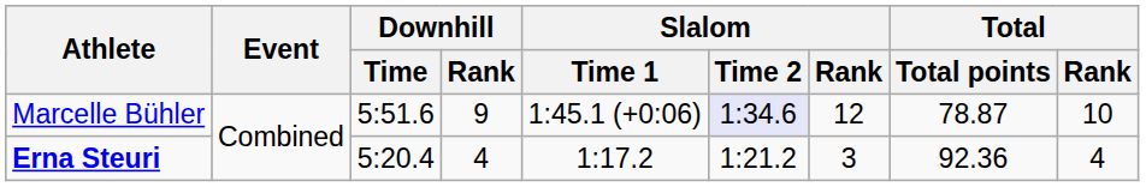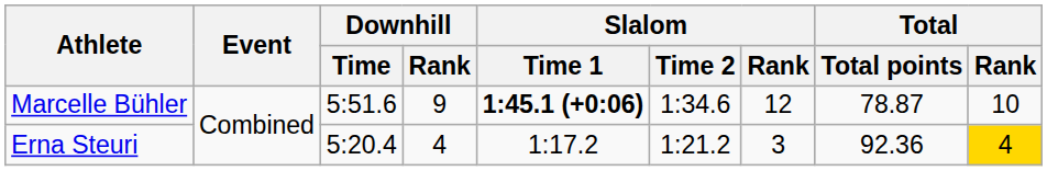row 3 | Slalom / Time 1: normal -> bold
row 3 | Slalom / Time 2: lavender background -> no background
row 4 | Athlete: bold -> normal
row 4 | Total / Rank: no background -> gold background
